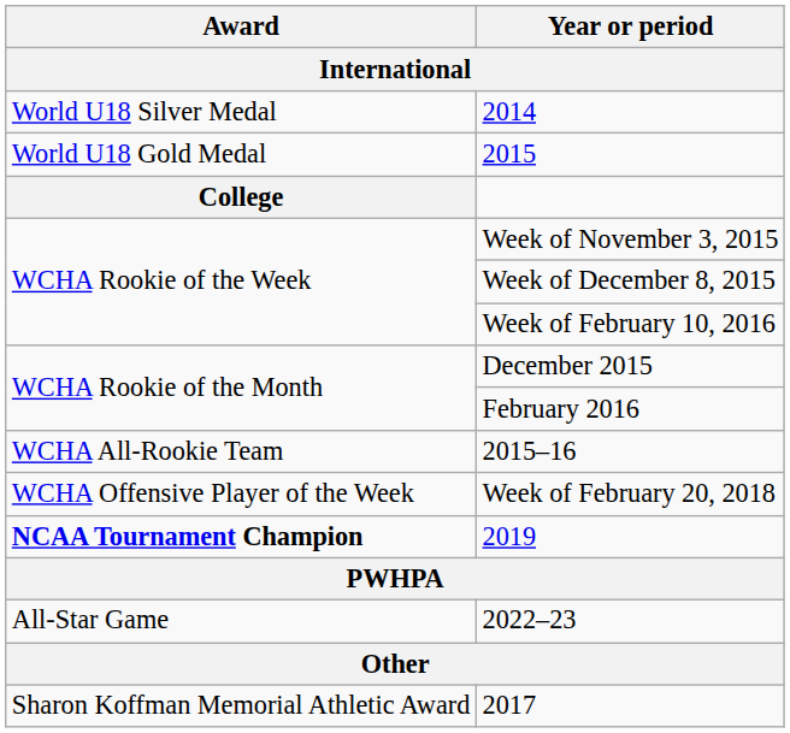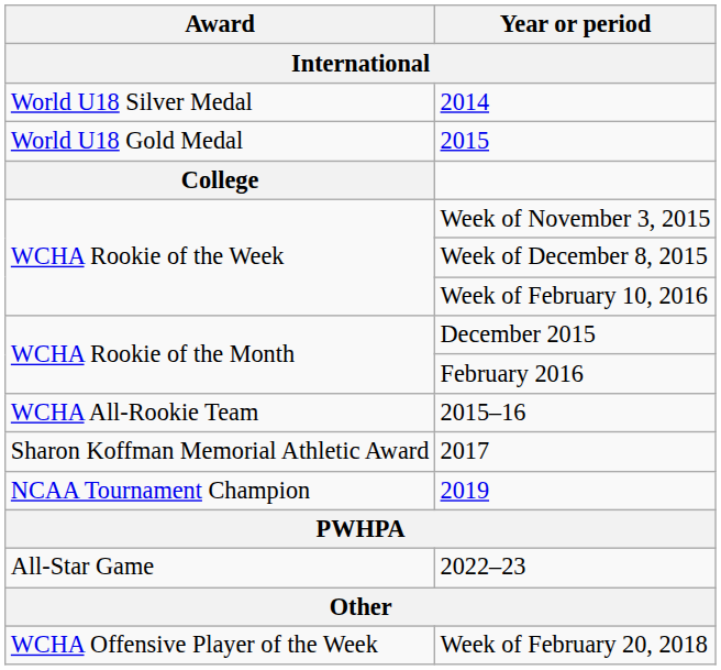rows swapped: Week of February 20, 2018 <-> 2017
2019 | Award: bold -> normal
